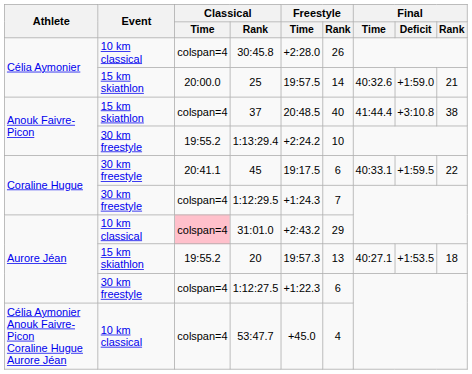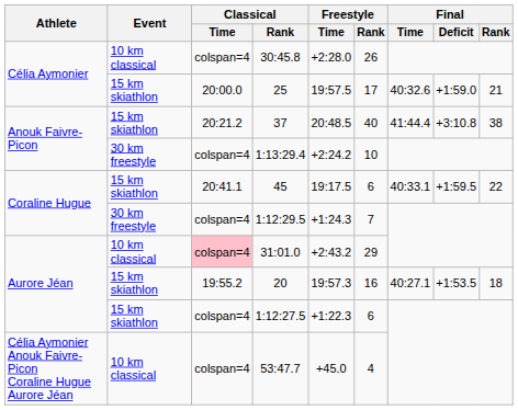25 | Freestyle / Rank: 14 -> 17
37 | Classical / Time: colspan=4 -> 20:21.2
1:13:29.4 | Classical / Time: 19:55.2 -> colspan=4
45 | Event: 30 km freestyle -> 15 km skiathlon
20 | Freestyle / Rank: 13 -> 16
1:12:27.5 | Event: 30 km freestyle -> 15 km skiathlon
